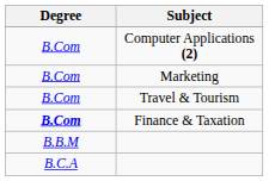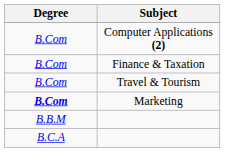row 3 | Subject: Marketing -> Finance & Taxation
row 5 | Subject: Finance & Taxation -> Marketing
